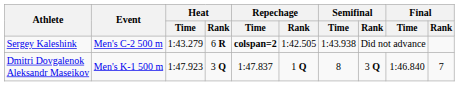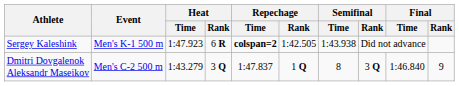Sergey Kaleshink | Event: Men's C-2 500 m -> Men's K-1 500 m
Sergey Kaleshink | Heat / Time: 1:43.279 -> 1:47.923
Dmitri Dovgalenok Aleksandr Maseikov | Event: Men's K-1 500 m -> Men's C-2 500 m
Dmitri Dovgalenok Aleksandr Maseikov | Heat / Time: 1:47.923 -> 1:43.279
Dmitri Dovgalenok Aleksandr Maseikov | Final / Rank: 7 -> 9
